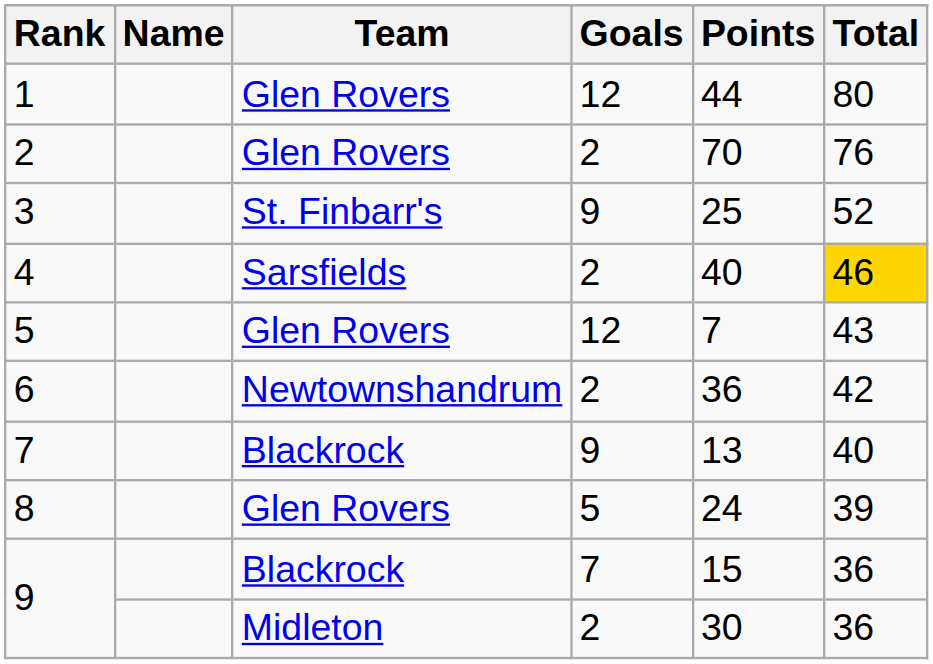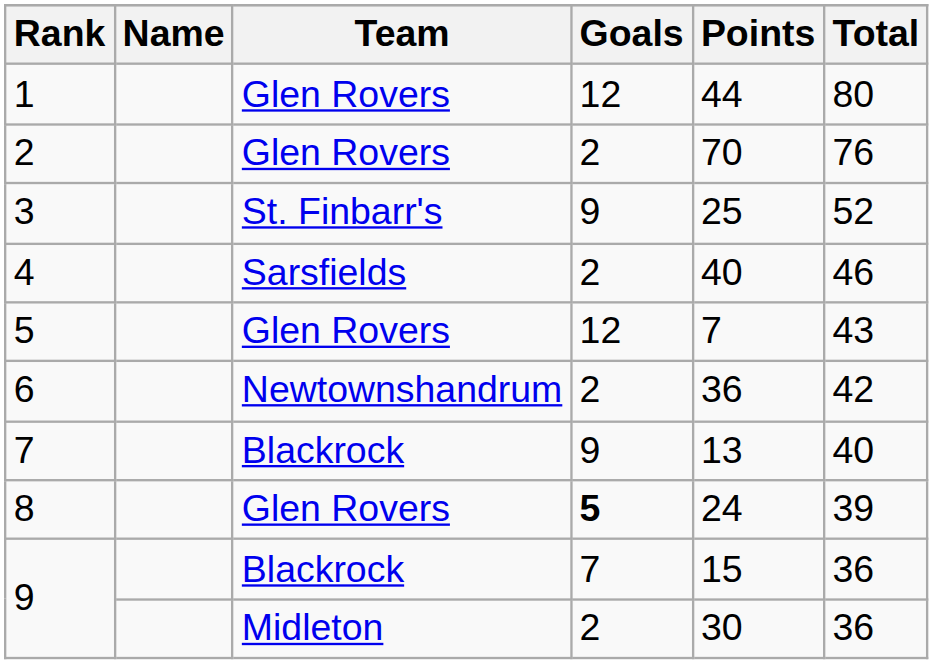4 | Total: gold background -> no background
8 | Goals: normal -> bold
